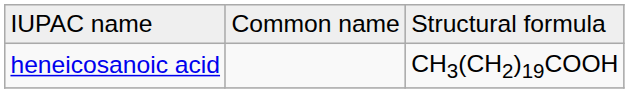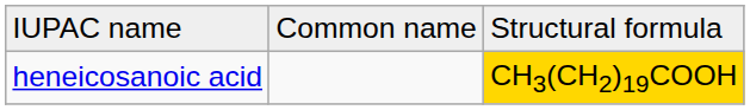heneicosanoic acid | column 3: no background -> gold background
